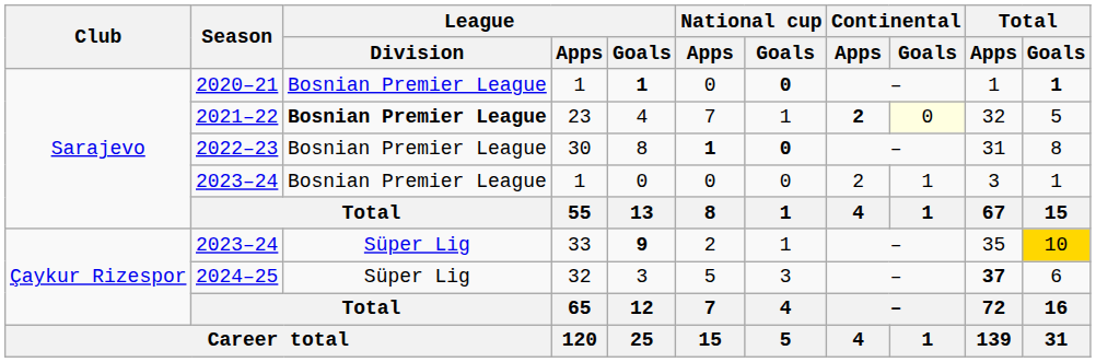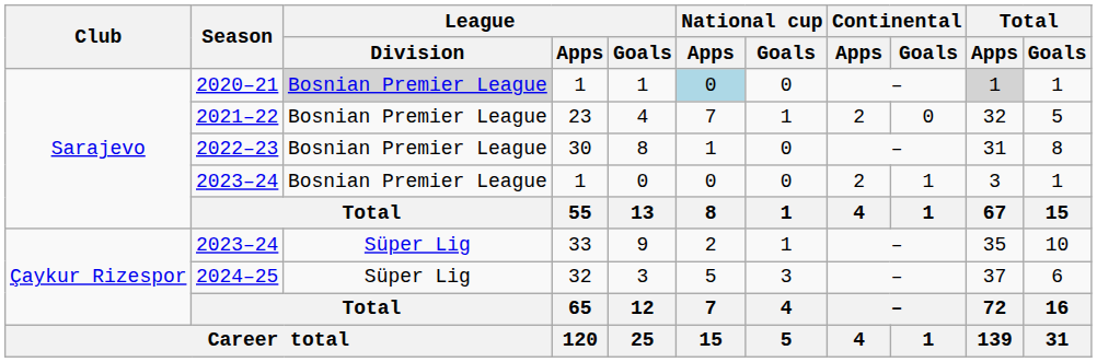2020–21 | League / Division: no background -> lightgrey background
2020–21 | League / Goals: bold -> normal
2020–21 | National cup / Apps: no background -> lightblue background
2020–21 | National cup / Goals: bold -> normal
2020–21 | Total / Apps: no background -> lightgrey background
2020–21 | Total / Goals: bold -> normal
2021–22 | League / Division: bold -> normal
2021–22 | Continental / Apps: bold -> normal
2021–22 | Continental / Goals: lightyellow background -> no background
2022–23 | National cup / Apps: bold -> normal
2022–23 | National cup / Goals: bold -> normal
2023–24 / 33 | League / Goals: bold -> normal
2023–24 / 33 | Total / Goals: gold background -> no background
2024–25 | Total / Apps: bold -> normal
